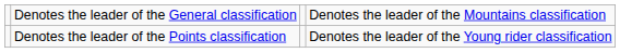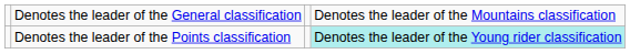Denotes the leader of the Points classification | column 4: no background -> paleturquoise background
